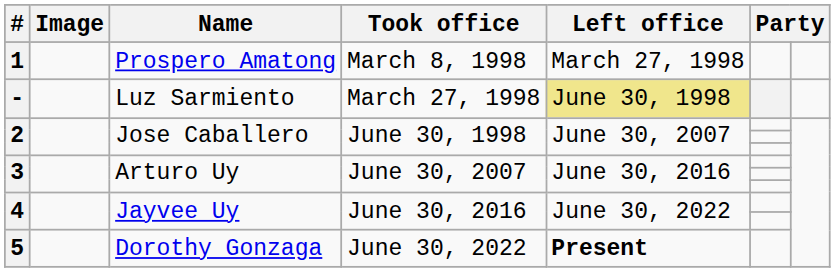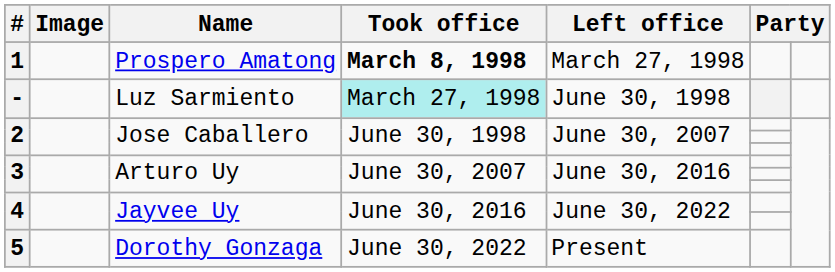1 | Took office: normal -> bold
- | Took office: no background -> paleturquoise background
- | Left office: khaki background -> no background
5 | Left office: bold -> normal
